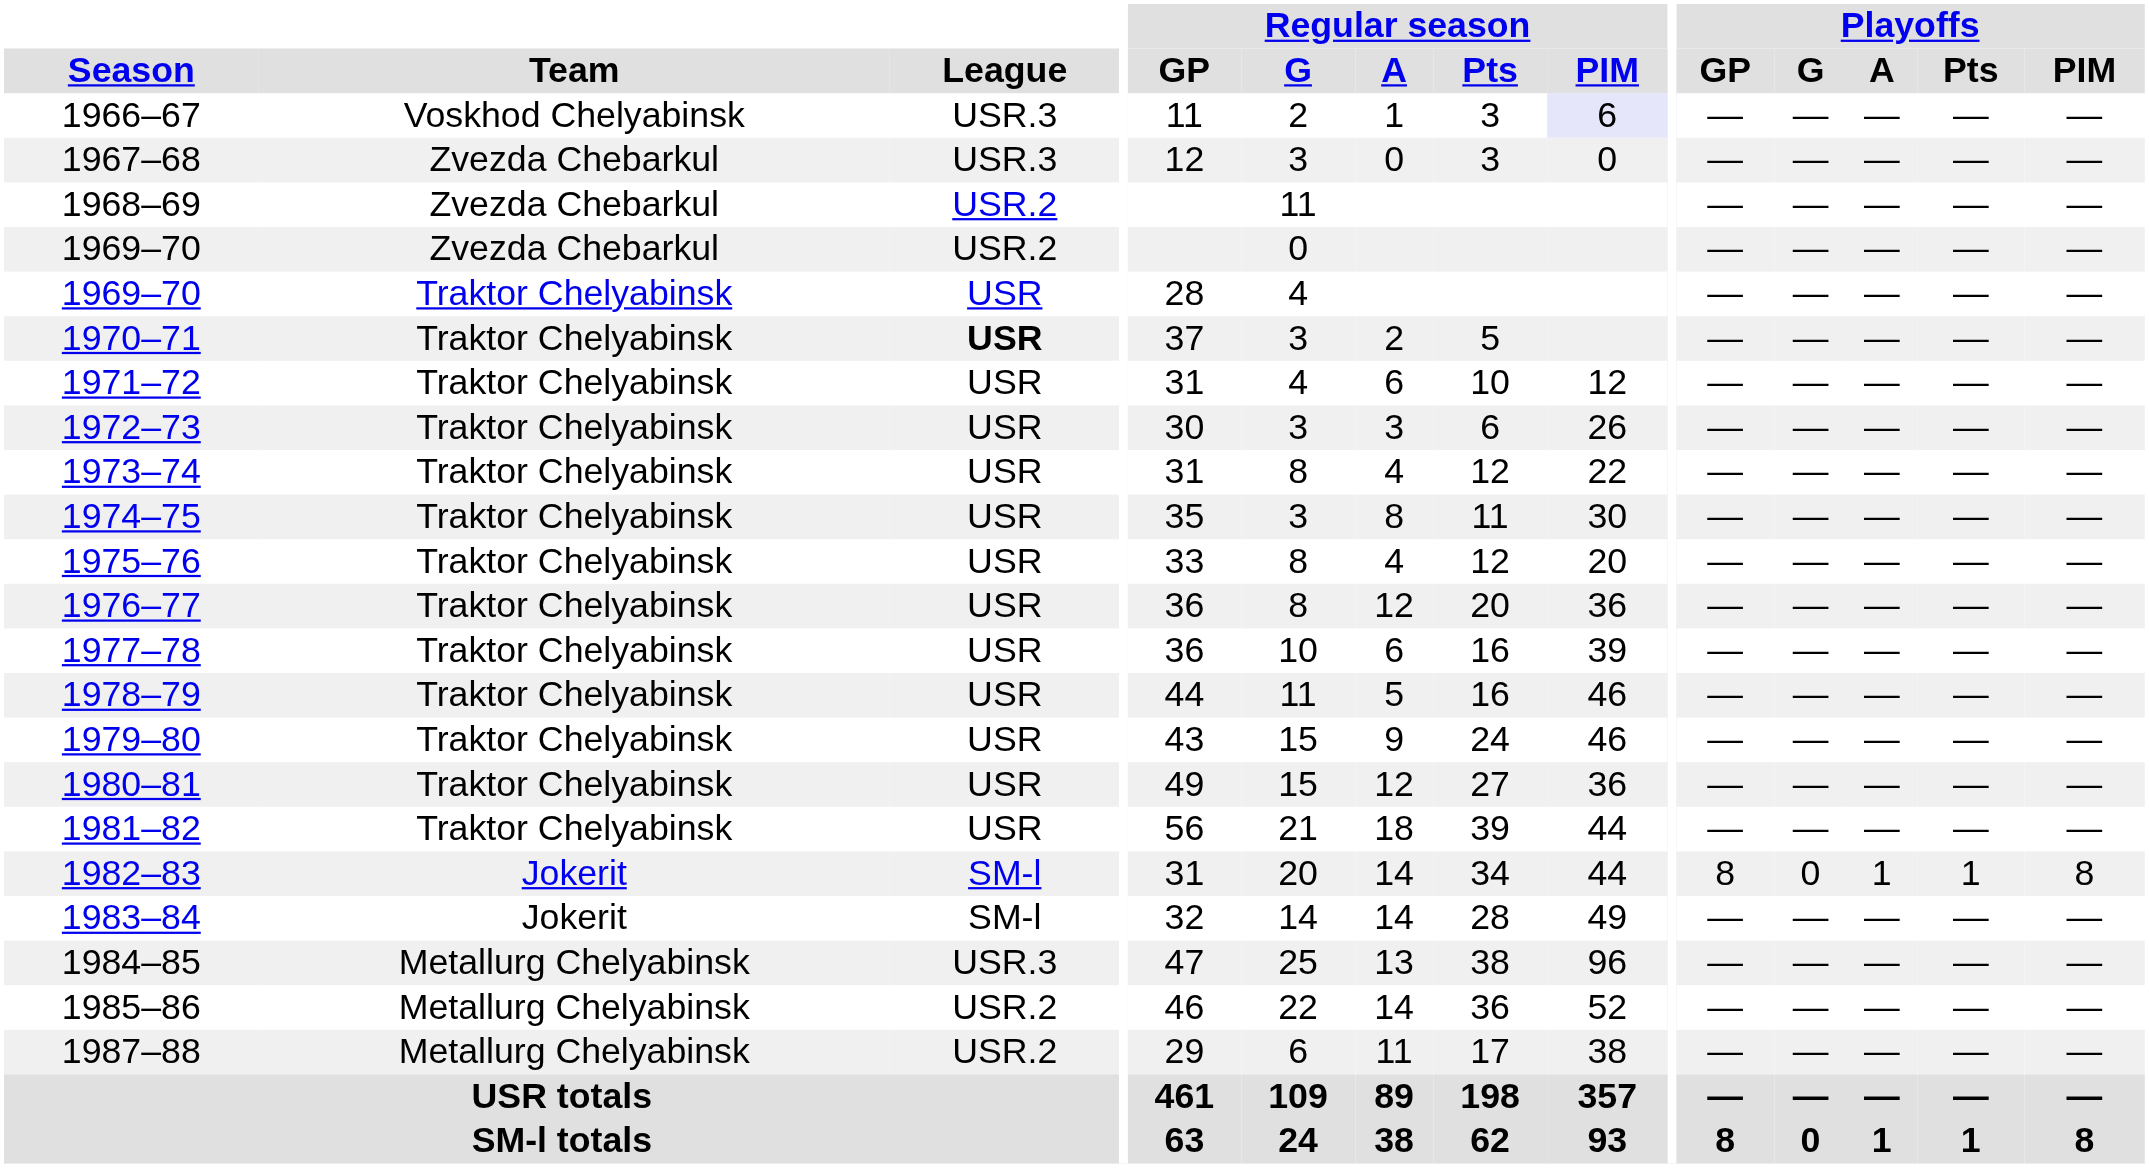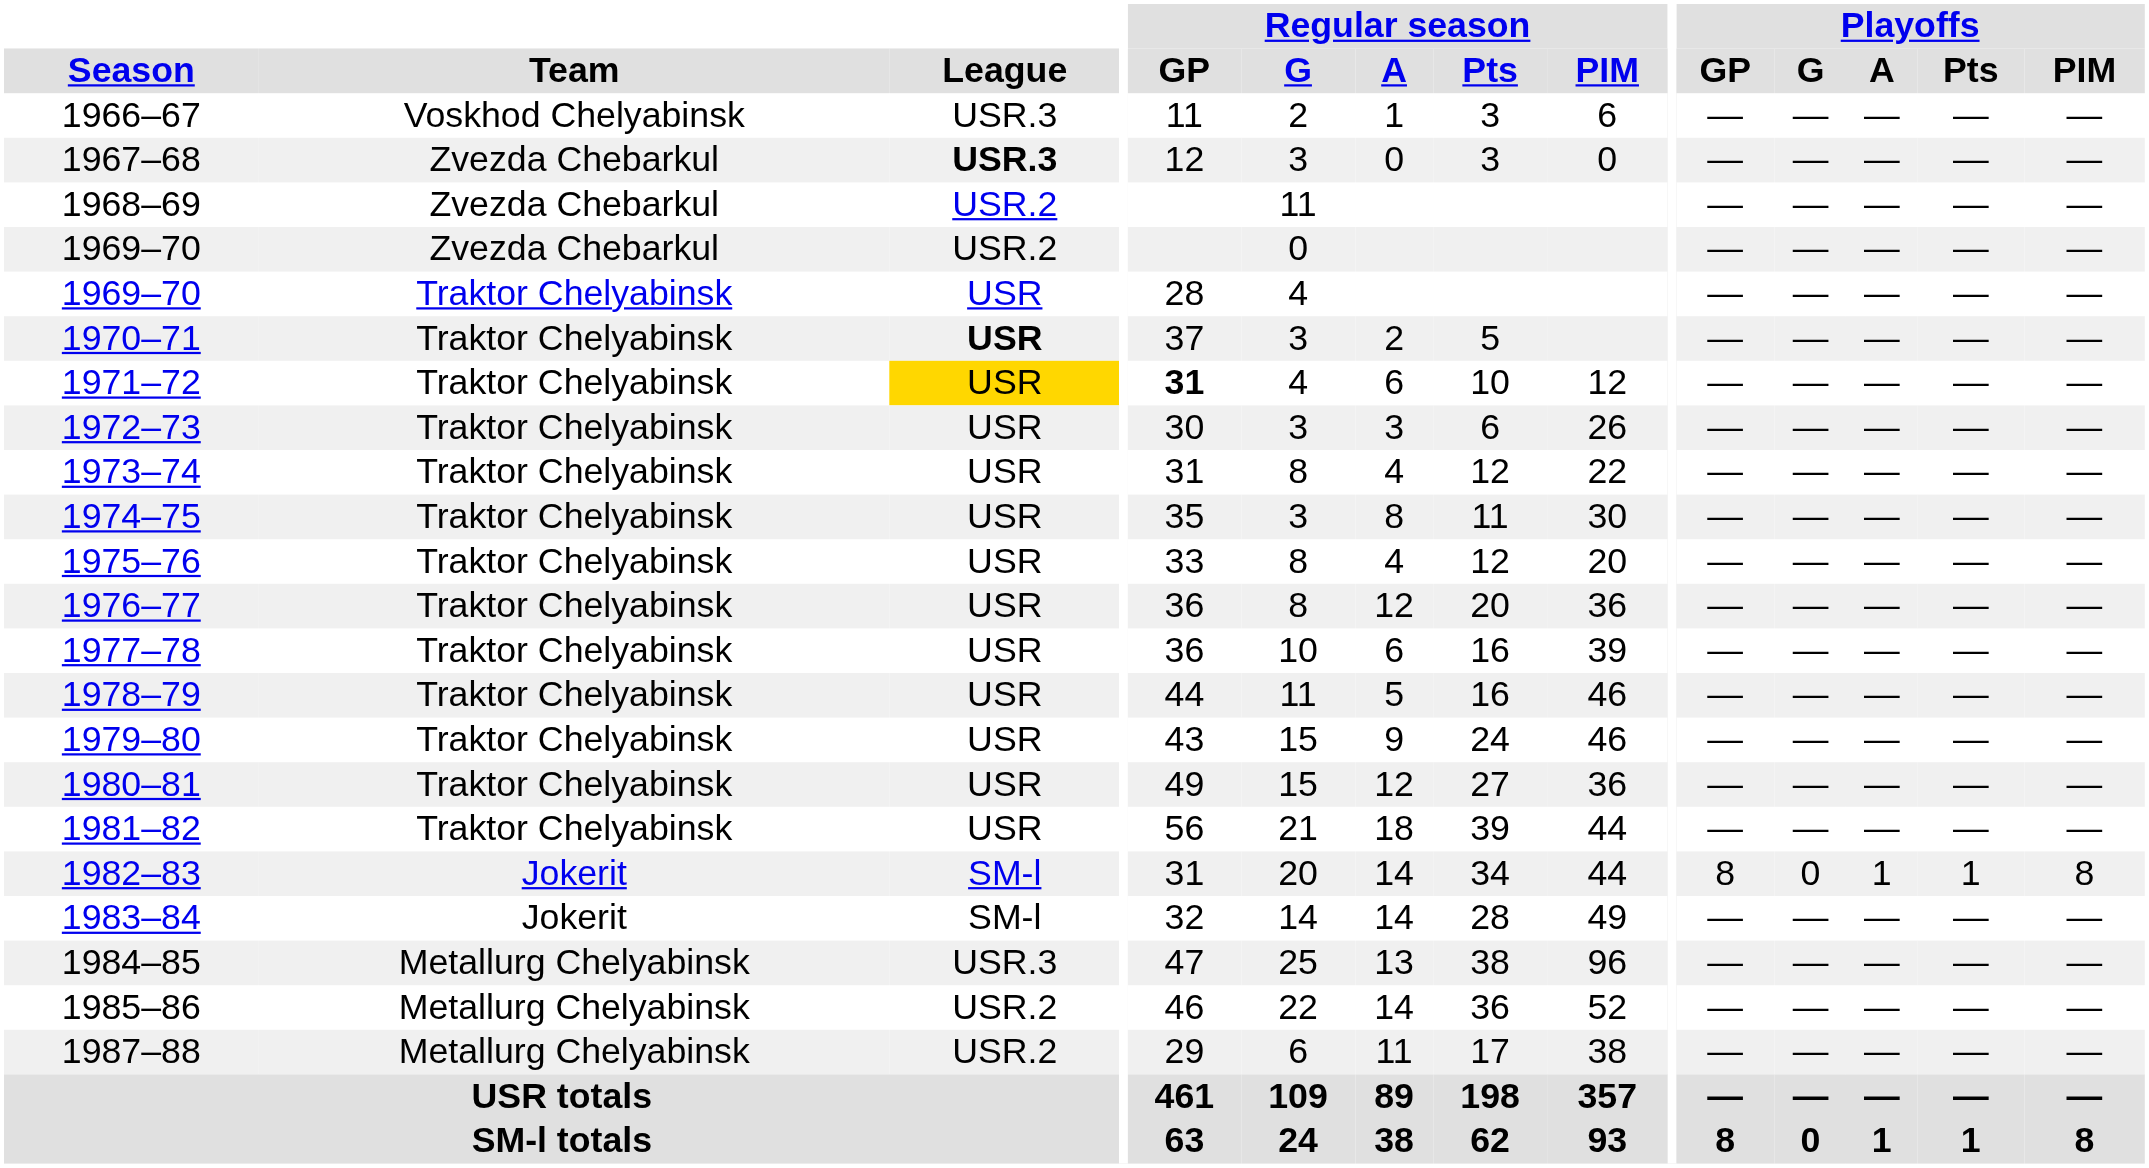1966–67 | Regular season / PIM: lavender background -> no background
1967–68 | League: normal -> bold
1971–72 | League: no background -> gold background
1971–72 | Regular season / GP: normal -> bold
